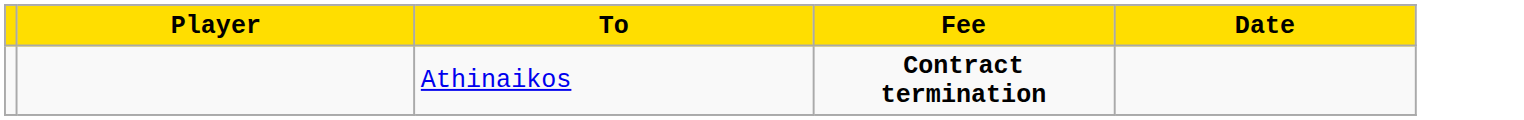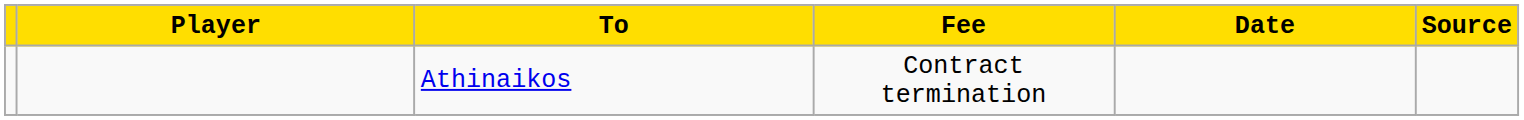+ column: Source
Athinaikos | Fee: bold -> normal
